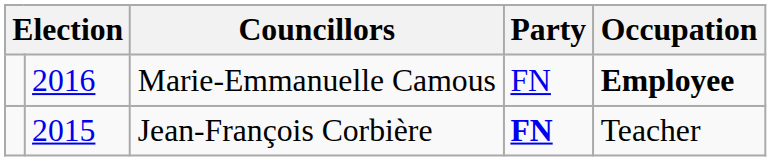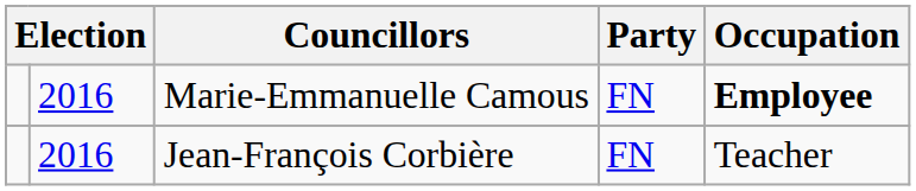Jean-François Corbière | column 2: 2015 -> 2016
Jean-François Corbière | Party: bold -> normal
